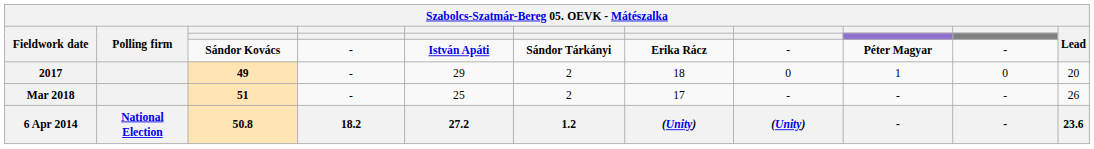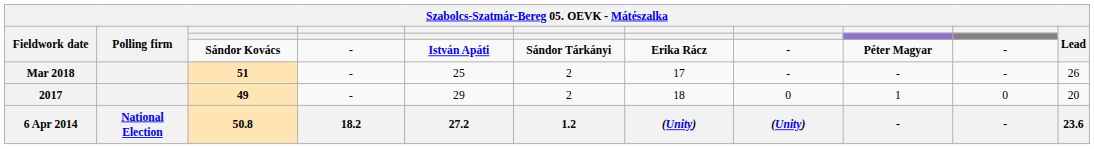rows swapped: Mar 2018 <-> 2017
